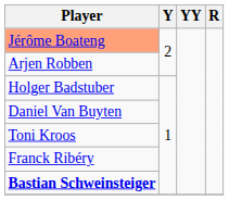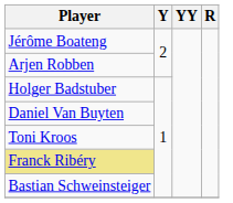Jérôme Boateng | Player: lightsalmon background -> no background
Franck Ribéry | Player: no background -> khaki background
Bastian Schweinsteiger | Player: bold -> normal
